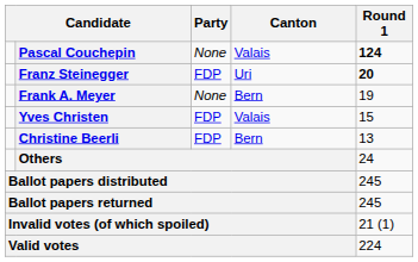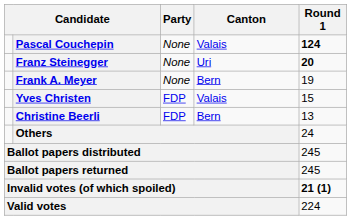Franz Steinegger | Party: FDP -> None
Invalid votes (of which spoiled) | Round 1: normal -> bold
